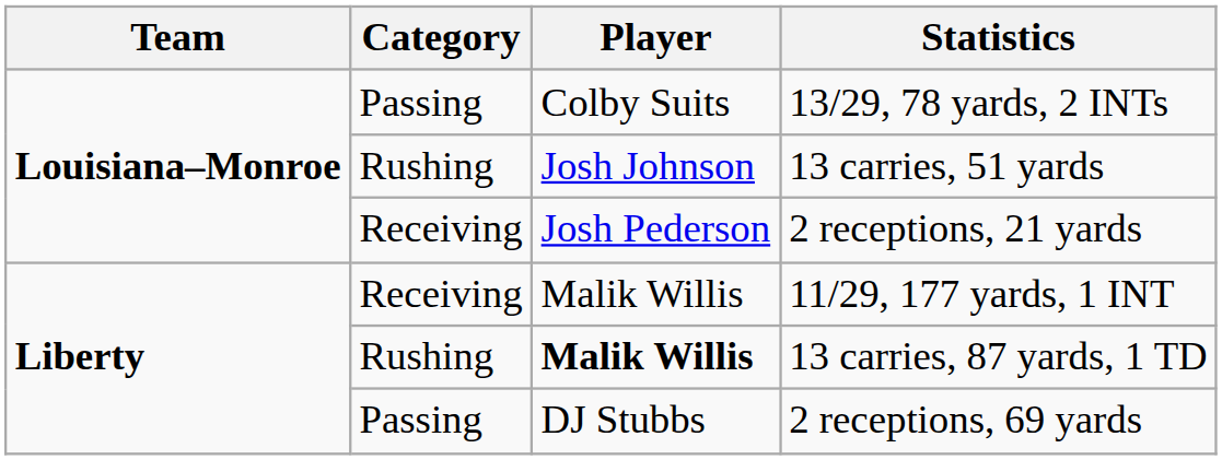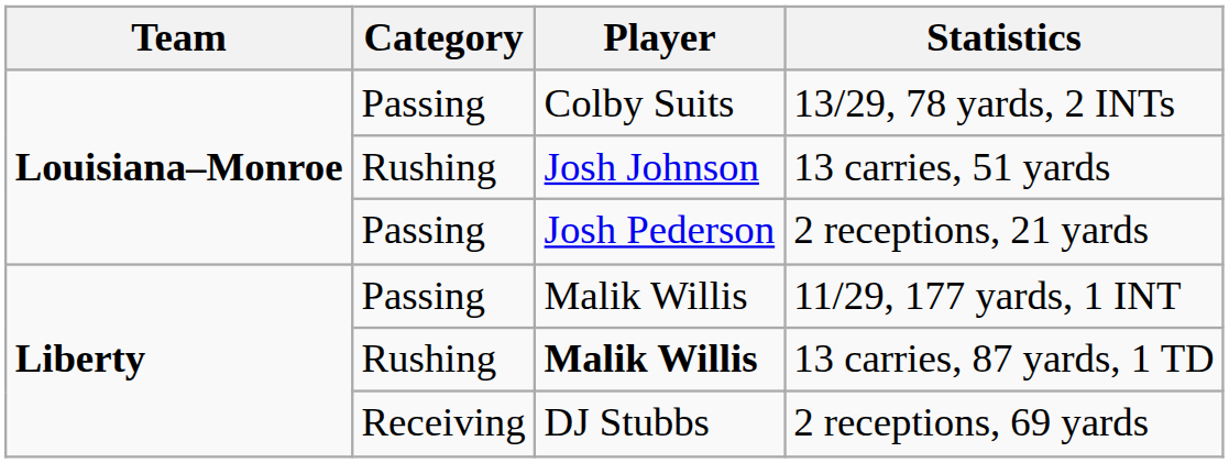2 receptions, 21 yards | Category: Receiving -> Passing
11/29, 177 yards, 1 INT | Category: Receiving -> Passing
2 receptions, 69 yards | Category: Passing -> Receiving
